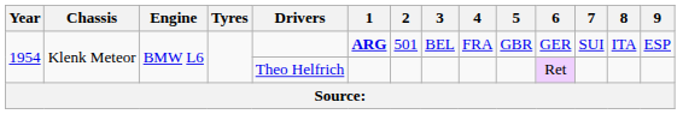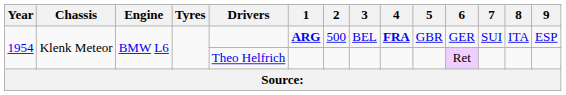row 2 | 2: 501 -> 500
row 2 | 4: normal -> bold
